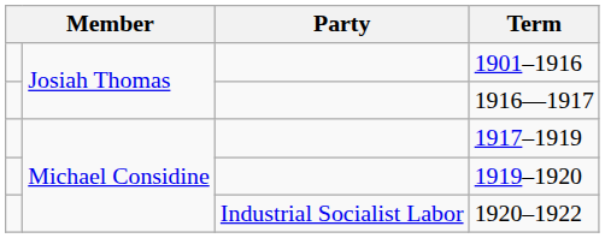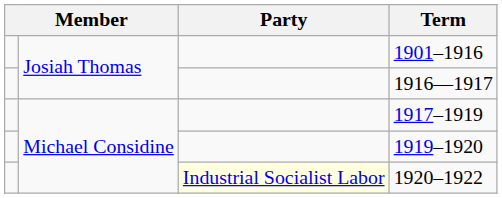1920–1922 | Party: no background -> lightyellow background
